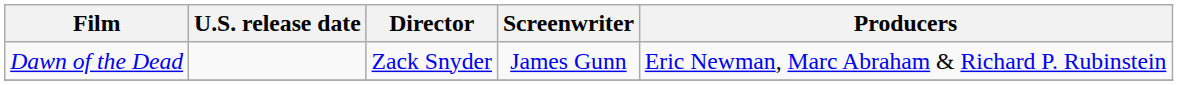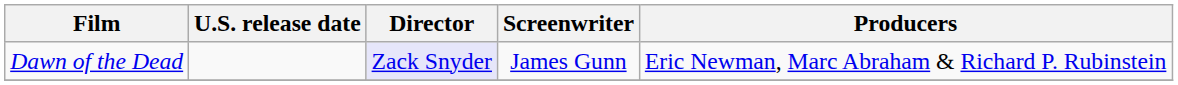Dawn of the Dead | Director: no background -> lavender background
